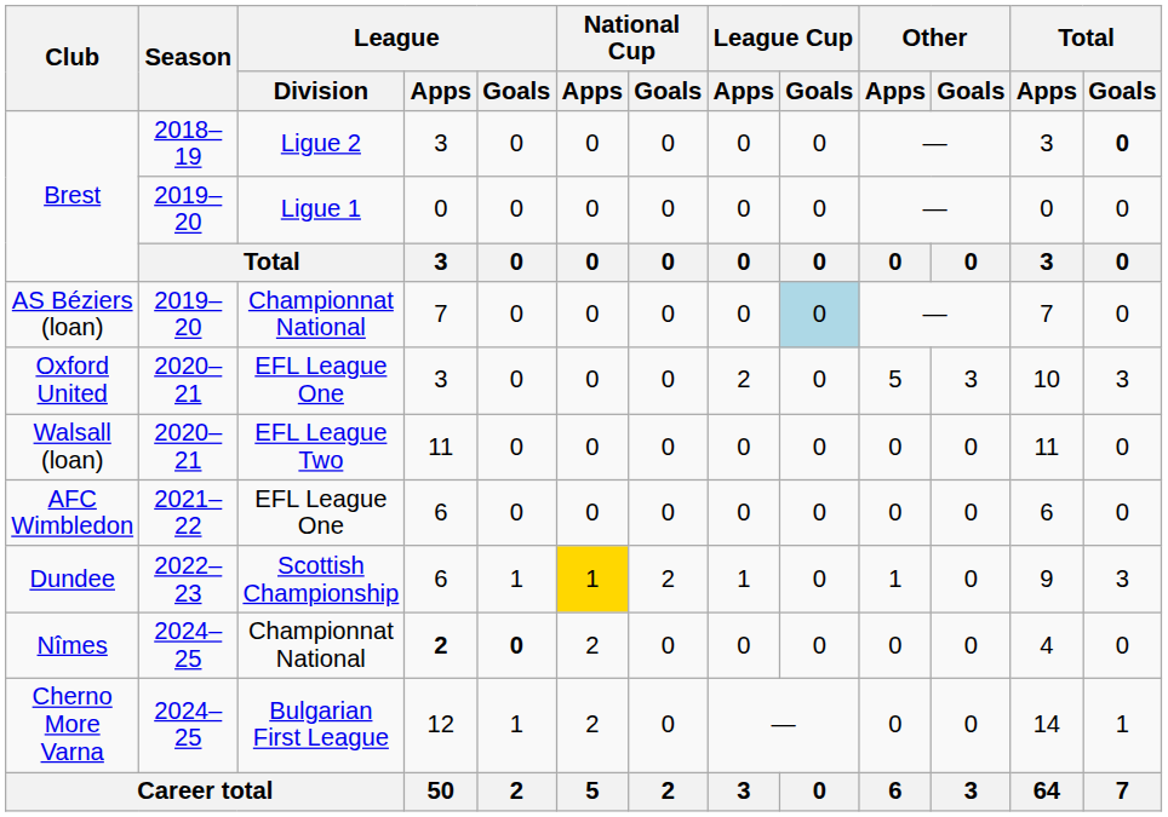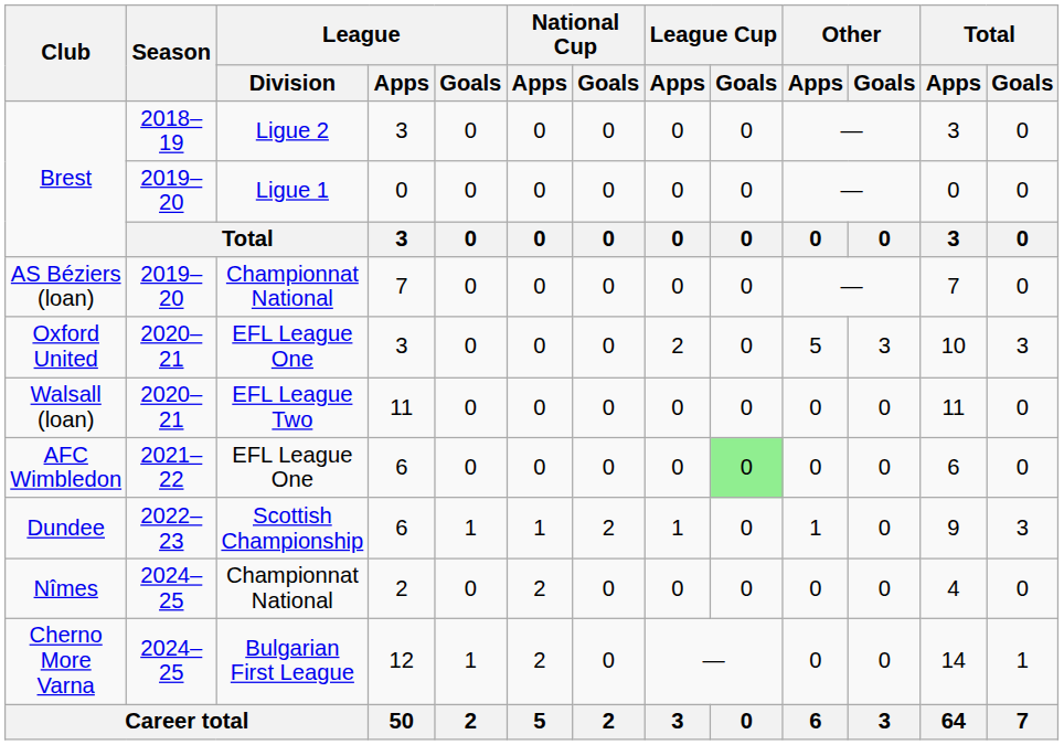Brest / Ligue 2 | Total / Goals: bold -> normal
AS Béziers (loan) | League Cup / Goals: lightblue background -> no background
AFC Wimbledon | League Cup / Goals: no background -> lightgreen background
Dundee | National Cup / Apps: gold background -> no background
Nîmes | League / Apps: bold -> normal
Nîmes | League / Goals: bold -> normal
